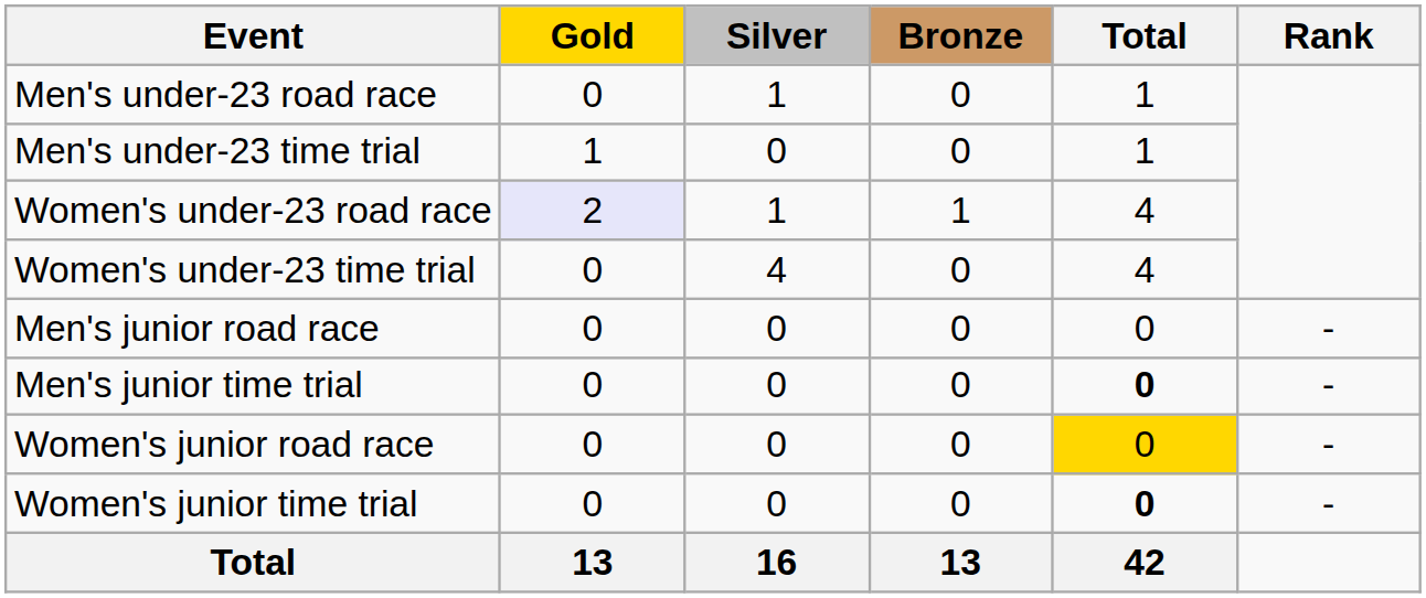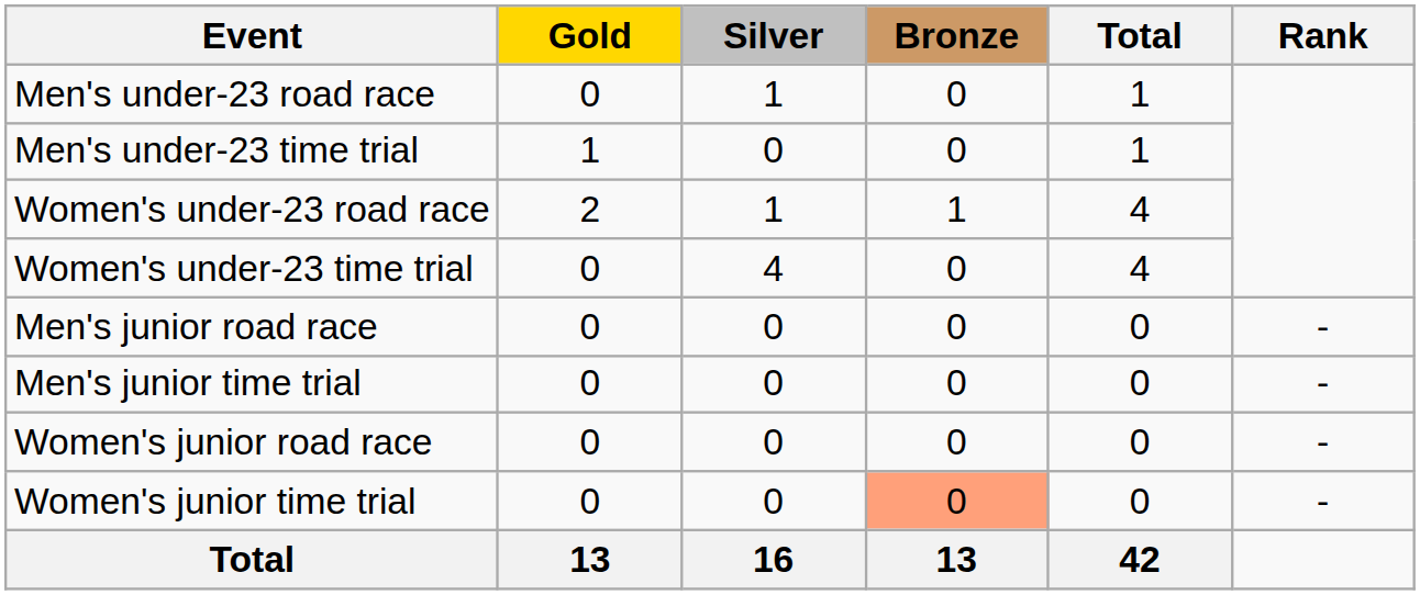Women's under-23 road race | Gold: lavender background -> no background
Men's junior time trial | Total: bold -> normal
Women's junior road race | Total: gold background -> no background
Women's junior time trial | Bronze: no background -> lightsalmon background
Women's junior time trial | Total: bold -> normal
